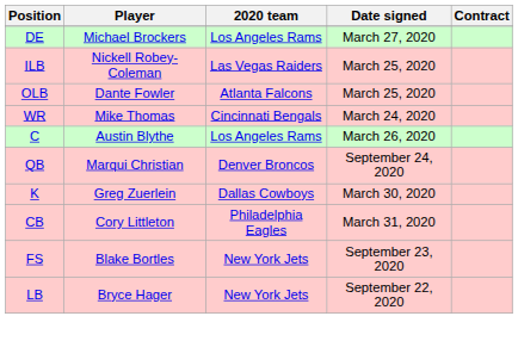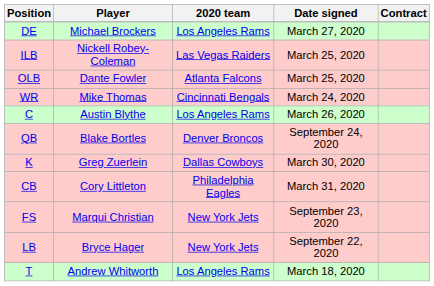QB | Player: Marqui Christian -> Blake Bortles
FS | Player: Blake Bortles -> Marqui Christian
+ row: T | Andrew Whitworth | Los Angeles Rams | March 18, 2020
